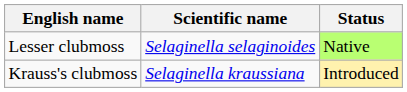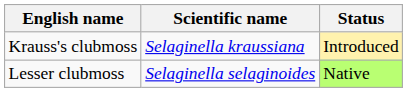rows swapped: Krauss's clubmoss <-> Lesser clubmoss
